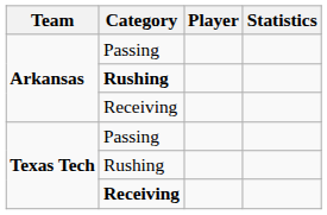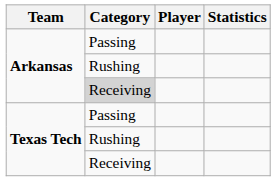Arkansas / Rushing | Category: bold -> normal
Arkansas / Receiving | Category: no background -> lightgrey background
Texas Tech / Receiving | Category: bold -> normal
